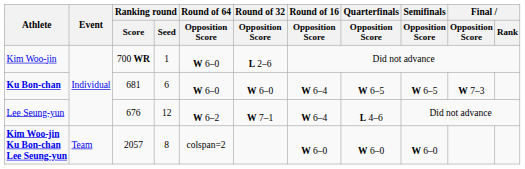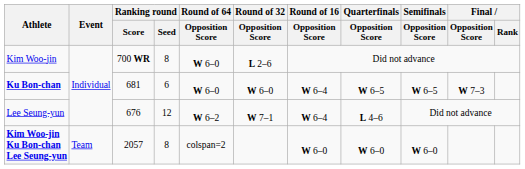Kim Woo-jin | Ranking round / Seed: 1 -> 8
